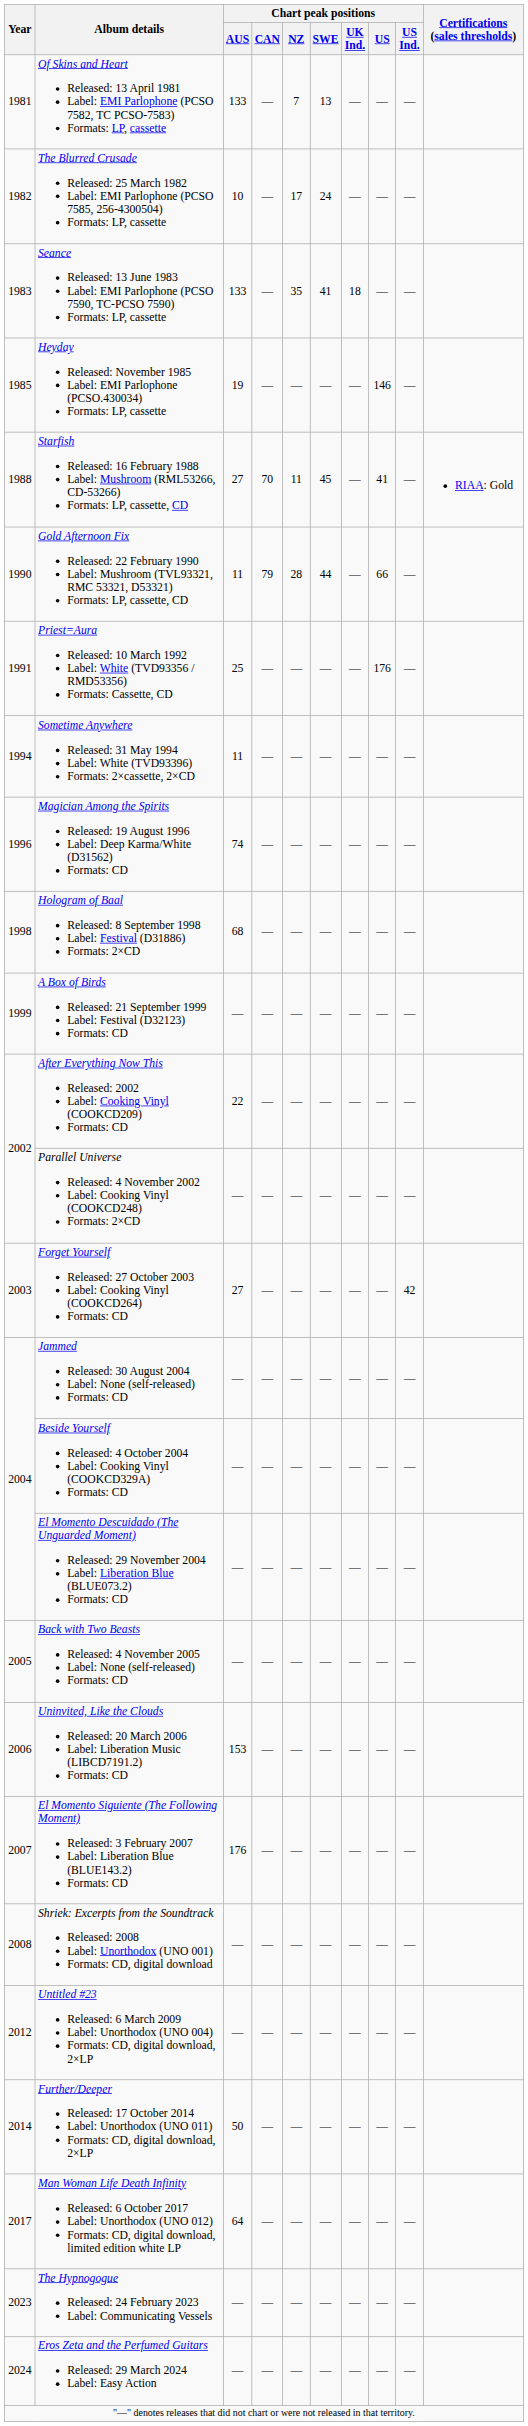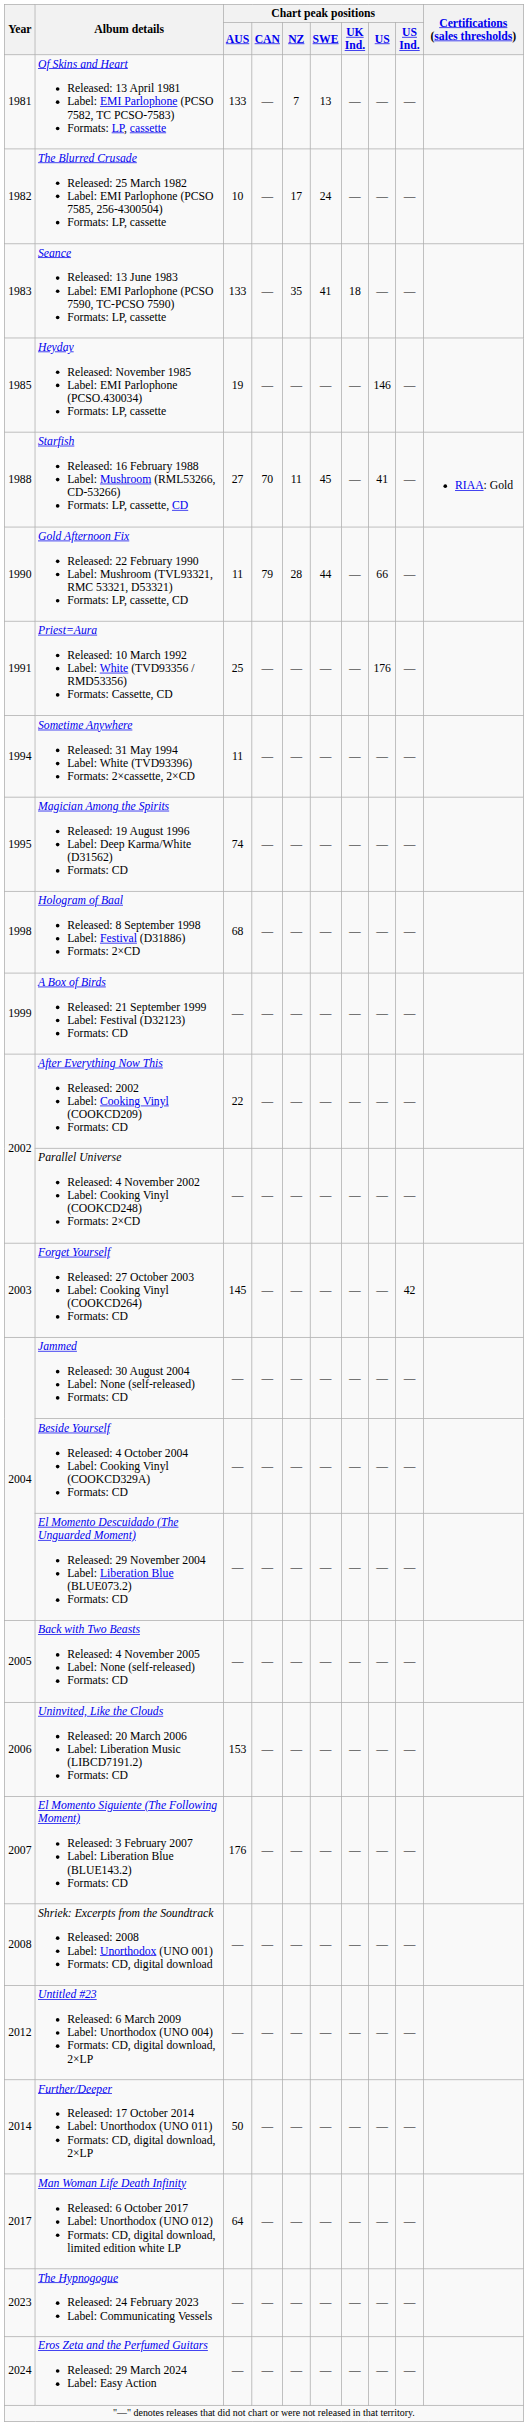row 11 | Year: 1996 -> 1995
row 16 | Chart peak positions / AUS: 27 -> 145
